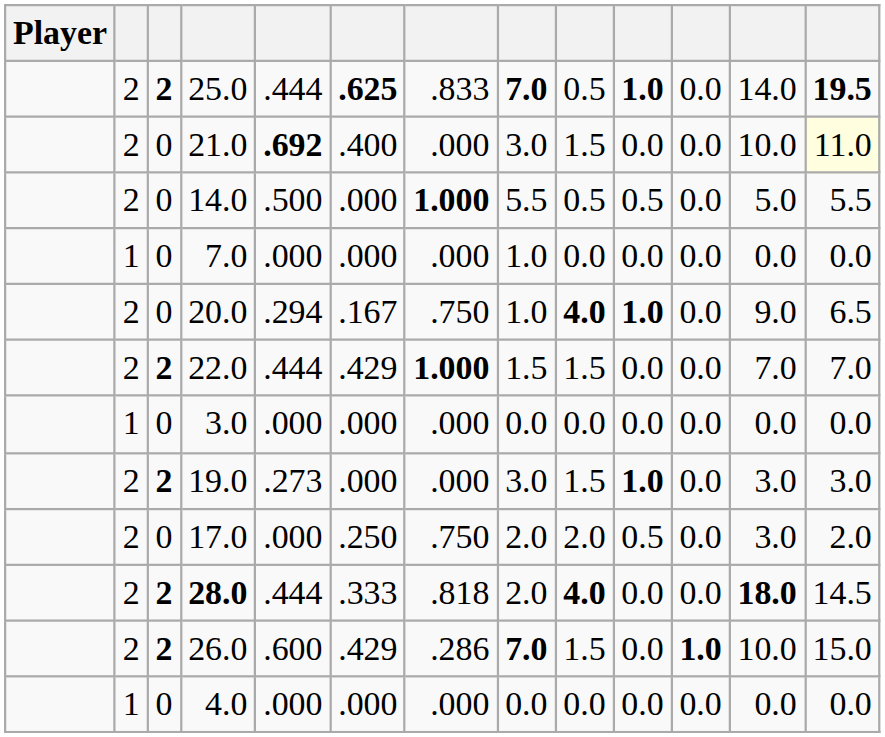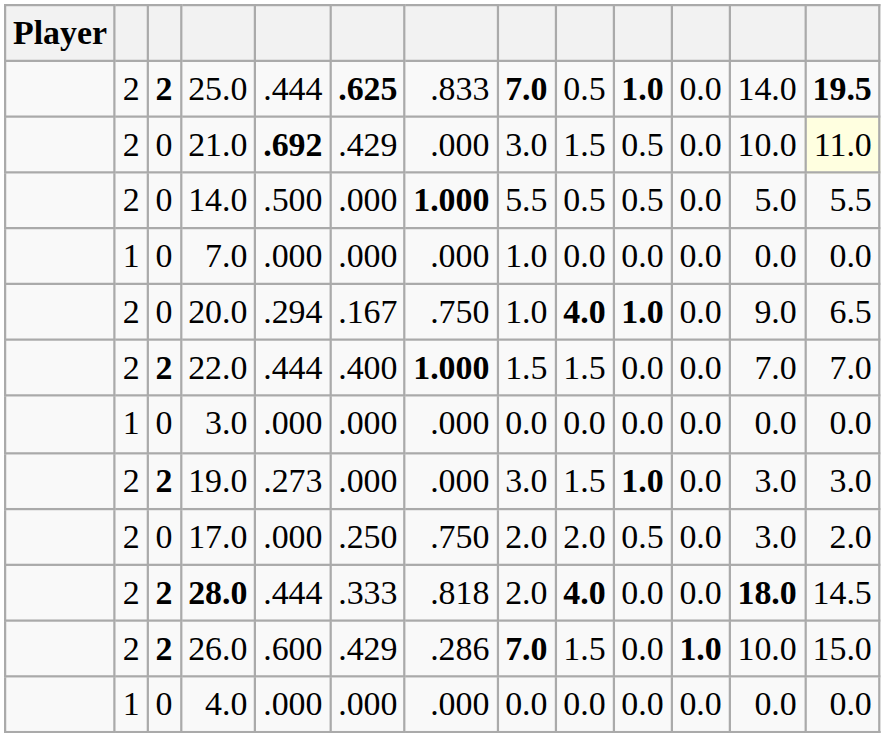21.0 | column 6: .400 -> .429
21.0 | column 10: 0.0 -> 0.5
22.0 | column 6: .429 -> .400
